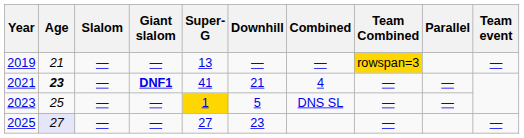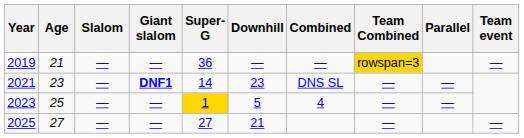2019 | Super-G: 13 -> 36
2021 | Age: bold -> normal
2021 | Super-G: 41 -> 14
2021 | Downhill: 21 -> 23
2021 | Combined: 4 -> DNS SL
2023 | Combined: DNS SL -> 4
2025 | Age: lavender background -> no background
2025 | Downhill: 23 -> 21
